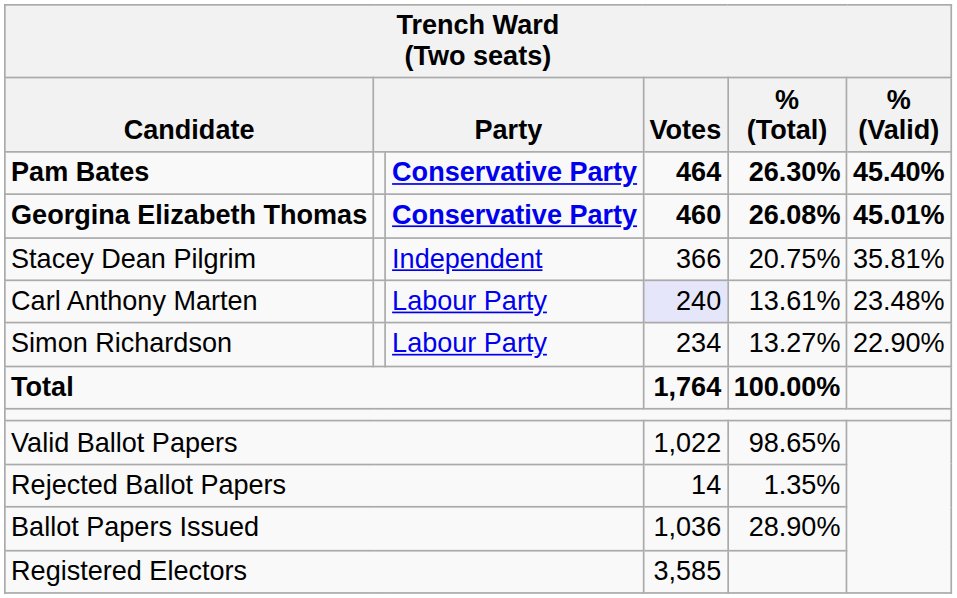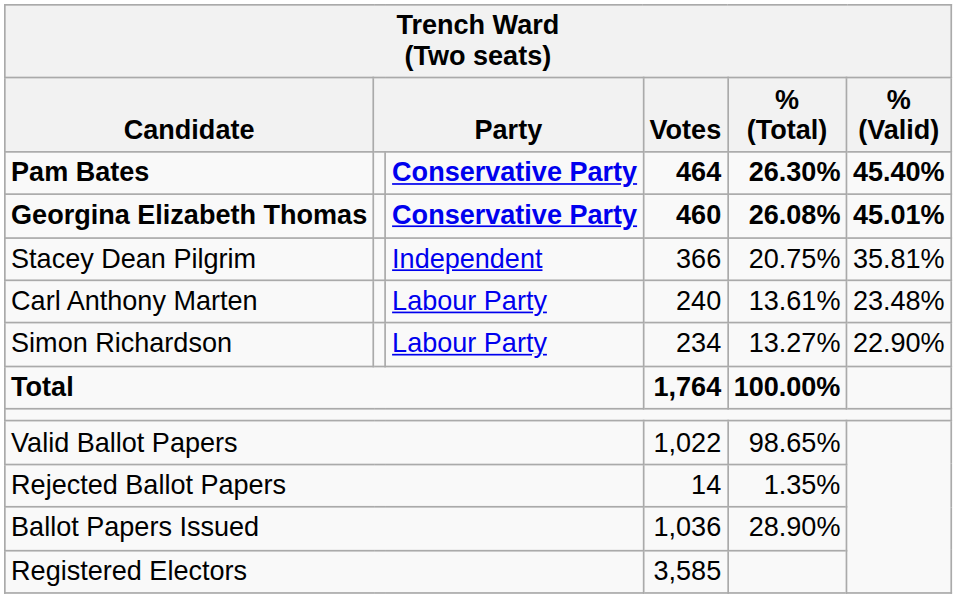Carl Anthony Marten | Votes: lavender background -> no background
